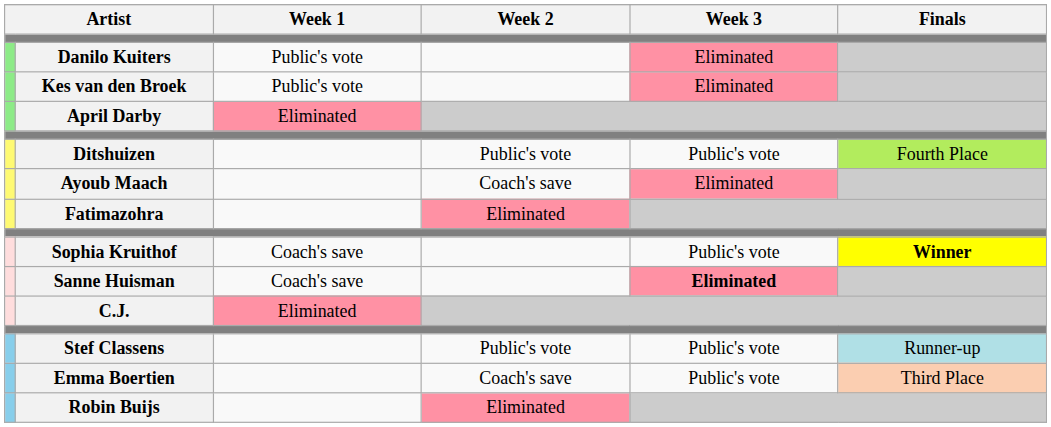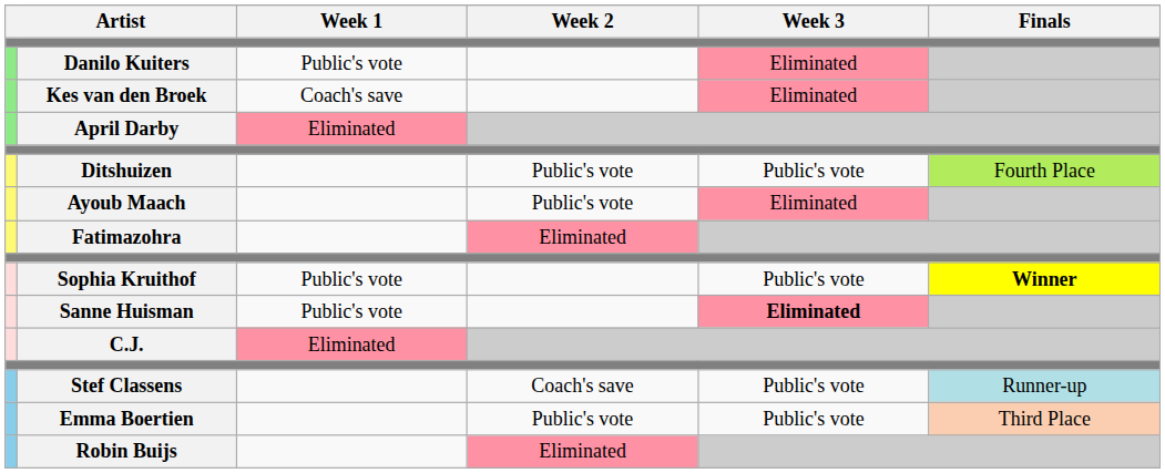Kes van den Broek | Week 1: Public's vote -> Coach's save
Ayoub Maach | Week 2: Coach's save -> Public's vote
Sophia Kruithof | Week 1: Coach's save -> Public's vote
Sanne Huisman | Week 1: Coach's save -> Public's vote
Stef Classens | Week 2: Public's vote -> Coach's save
Emma Boertien | Week 2: Coach's save -> Public's vote
